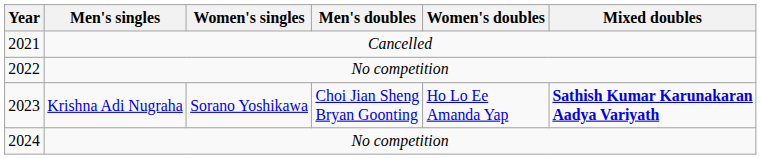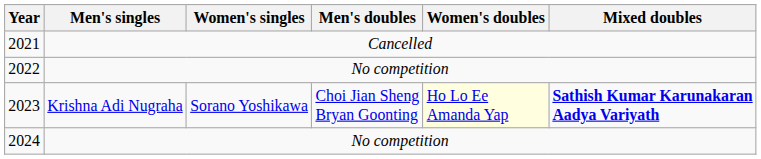2023 | Women's doubles: no background -> lightyellow background
